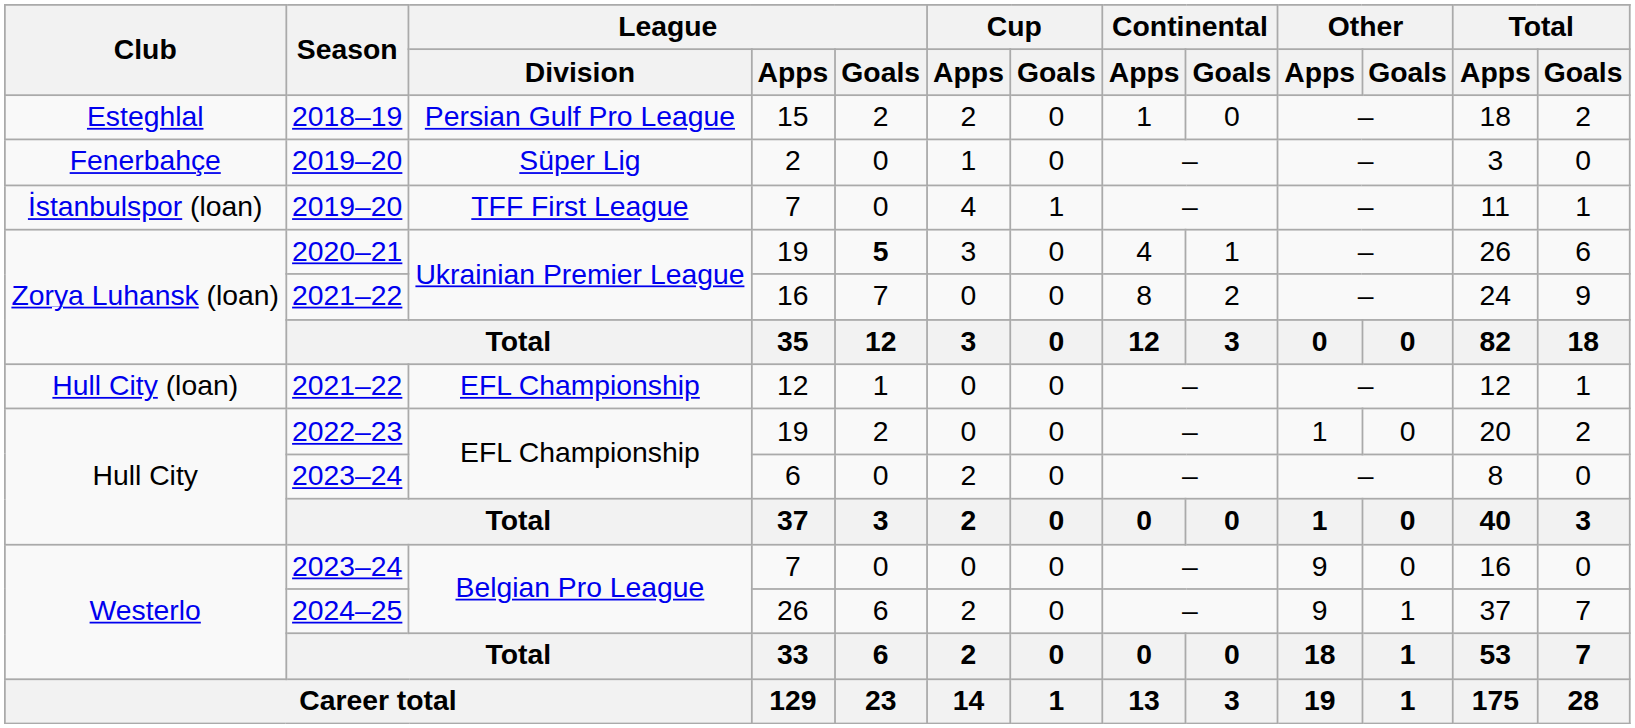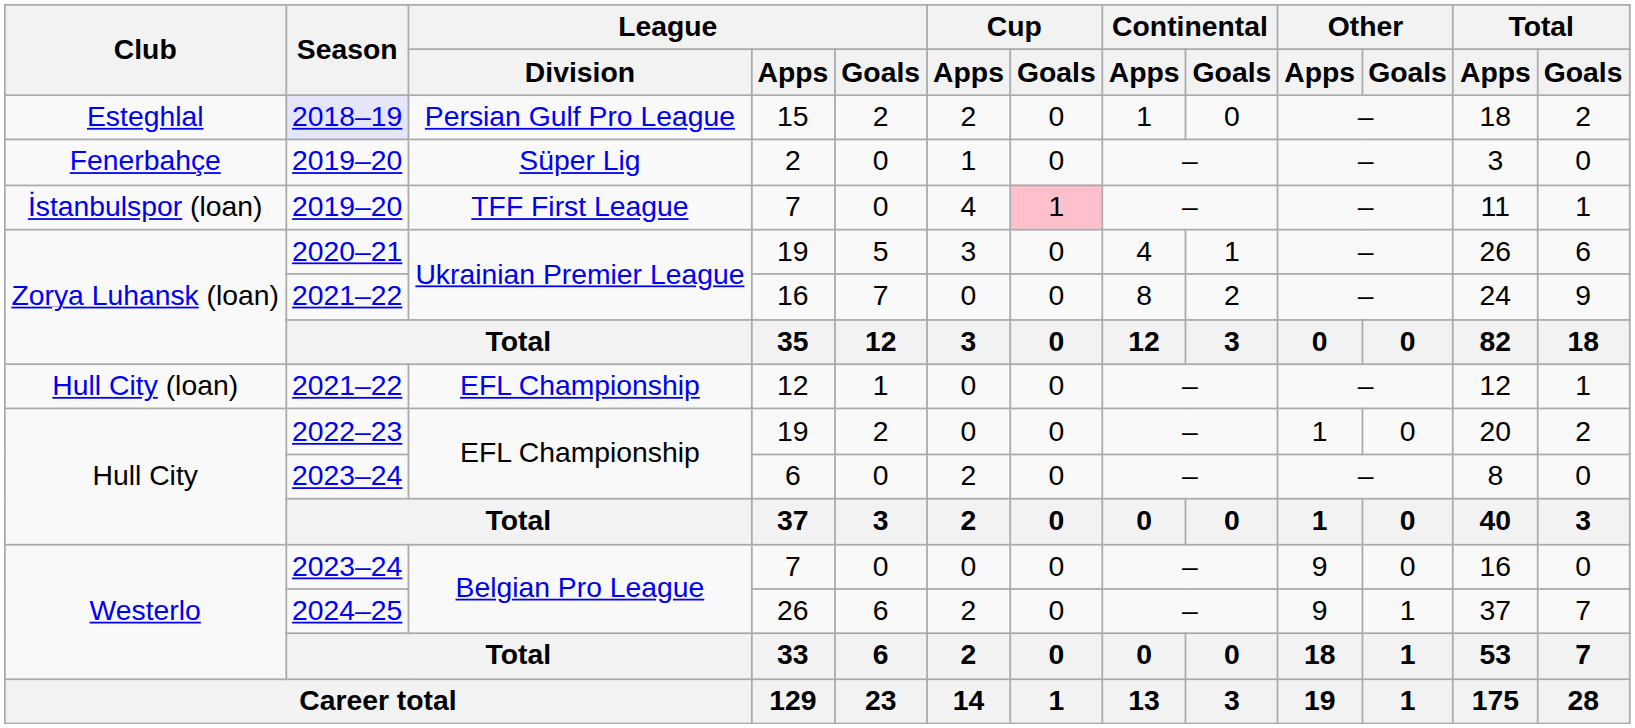15 | Season: no background -> lavender background
İstanbulspor (loan) / 7 | Cup / Goals: no background -> pink background
Zorya Luhansk (loan) / 19 | League / Goals: bold -> normal
